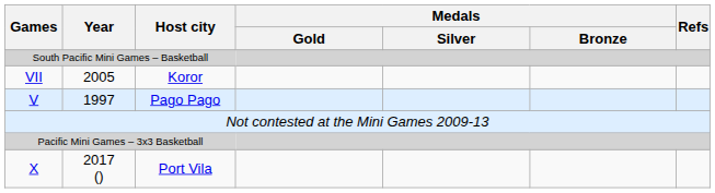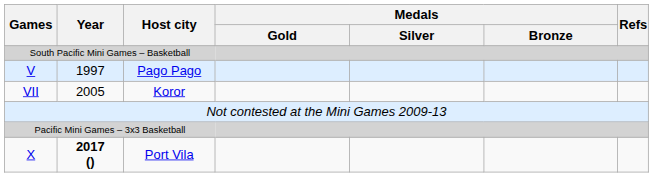rows swapped: V <-> VII
X | Year: normal -> bold
